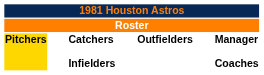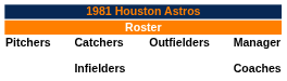Pitchers | column 1: gold background -> no background
